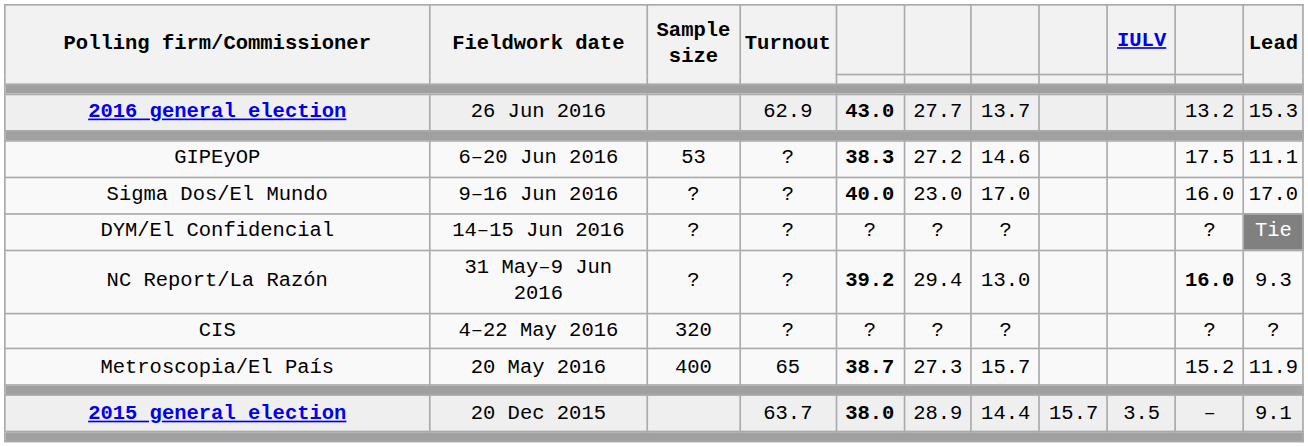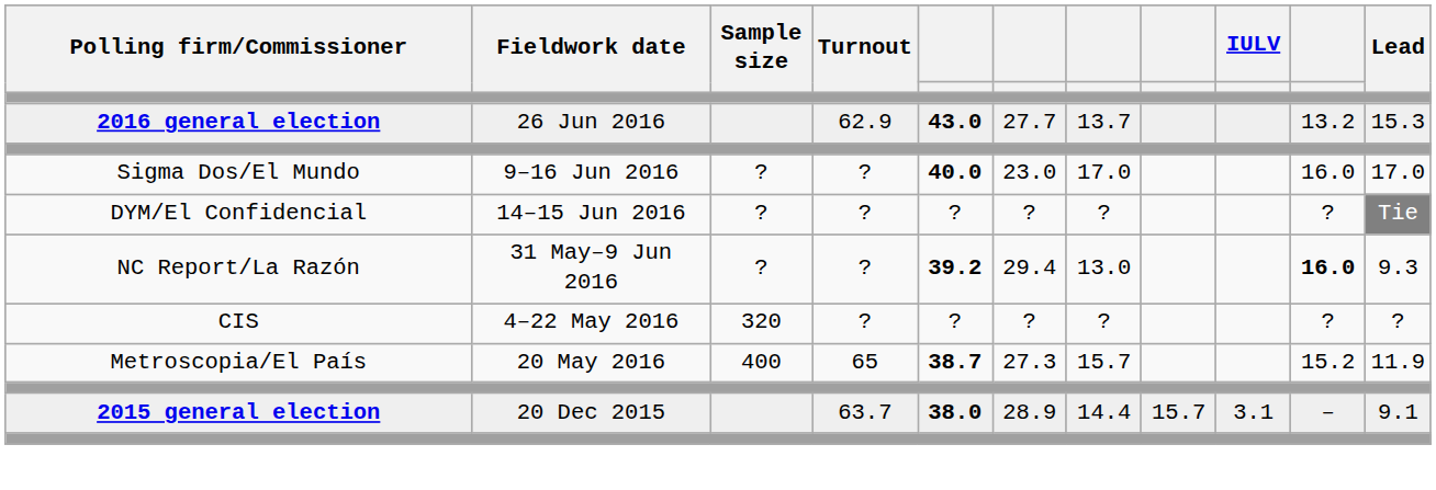- row: GIPEyOP | 6–20 Jun 2016 | 53 | ? | 38.3 | 27.2 | 14.6 | 17.5 | 11.1
2015 general election | IULV: 3.5 -> 3.1
